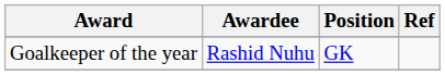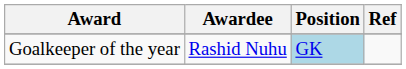Goalkeeper of the year | Position: no background -> lightblue background
